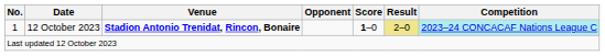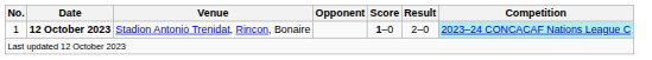1 | Date: normal -> bold
1 | Venue: bold -> normal
1 | Result: khaki background -> no background
